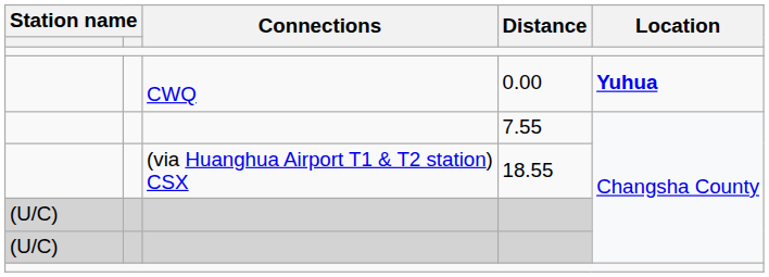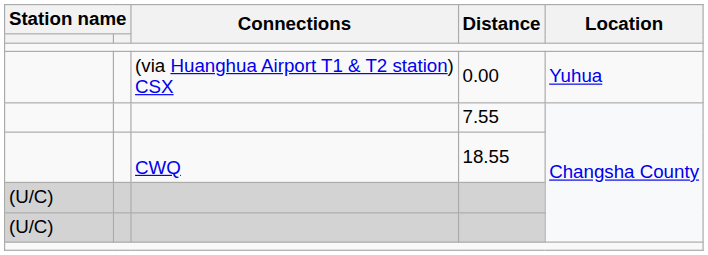0.00 | Connections: CWQ -> (via Huanghua Airport T1 & T2 station) CSX
0.00 | Location: bold -> normal
18.55 | Connections: (via Huanghua Airport T1 & T2 station) CSX -> CWQ
